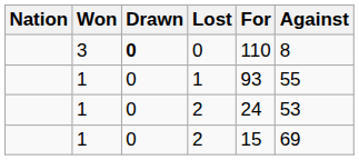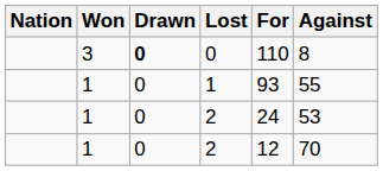row 5 | For: 15 -> 12
row 5 | Against: 69 -> 70
